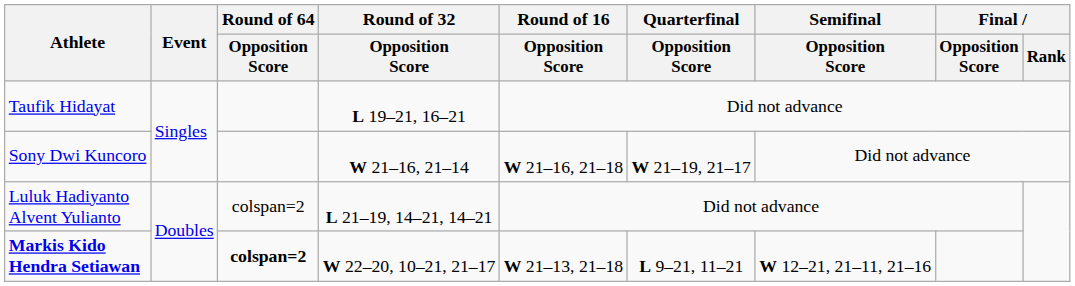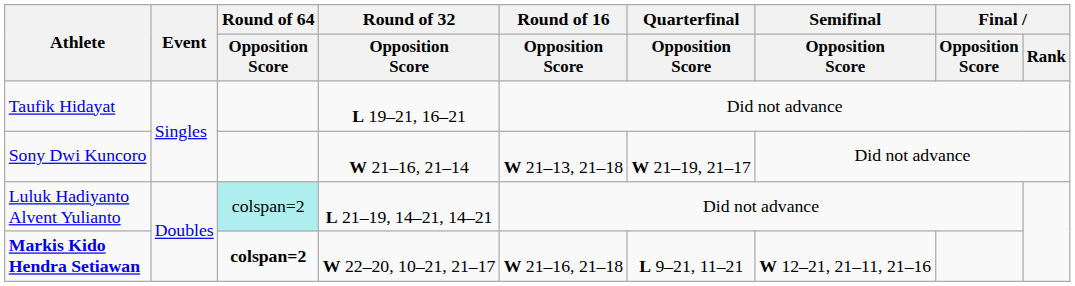Sony Dwi Kuncoro | Round of 16 / Opposition Score: W 21–16, 21–18 -> W 21–13, 21–18
Luluk Hadiyanto Alvent Yulianto | Round of 64 / Opposition Score: no background -> paleturquoise background
Markis Kido Hendra Setiawan | Round of 16 / Opposition Score: W 21–13, 21–18 -> W 21–16, 21–18
